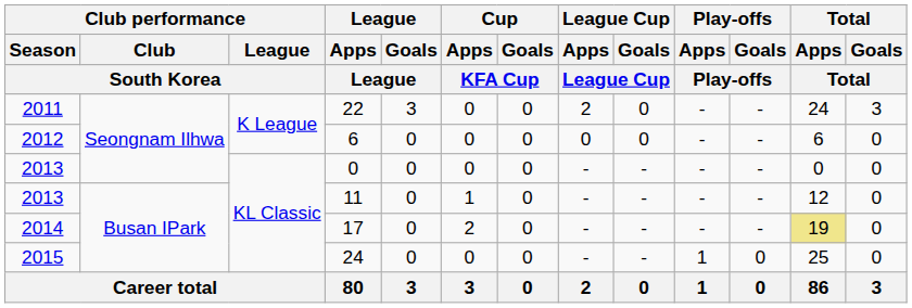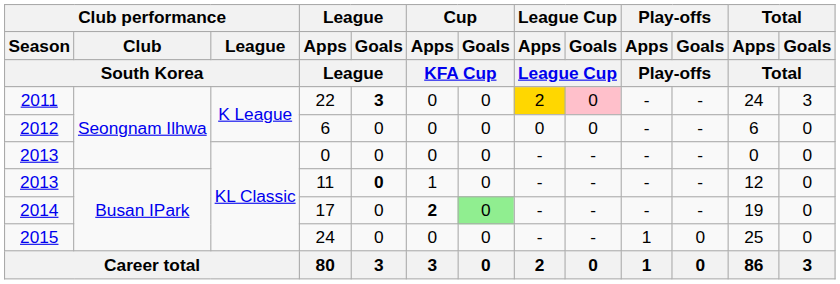22 | League / Goals / League: normal -> bold
22 | League Cup / Apps / League Cup: no background -> gold background
22 | League Cup / Goals / League Cup: no background -> pink background
11 | League / Goals / League: normal -> bold
17 | Cup / Apps / KFA Cup: normal -> bold
17 | Cup / Goals / KFA Cup: no background -> lightgreen background
17 | Total / Apps / Total: khaki background -> no background
